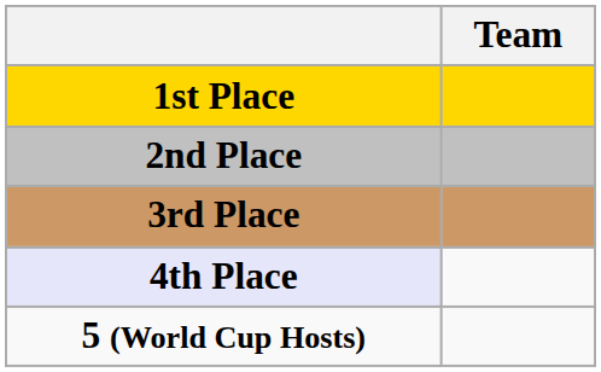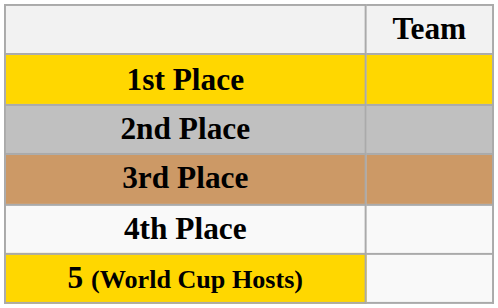4th Place | column 1: lavender background -> no background
5 (World Cup Hosts) | column 1: no background -> gold background
